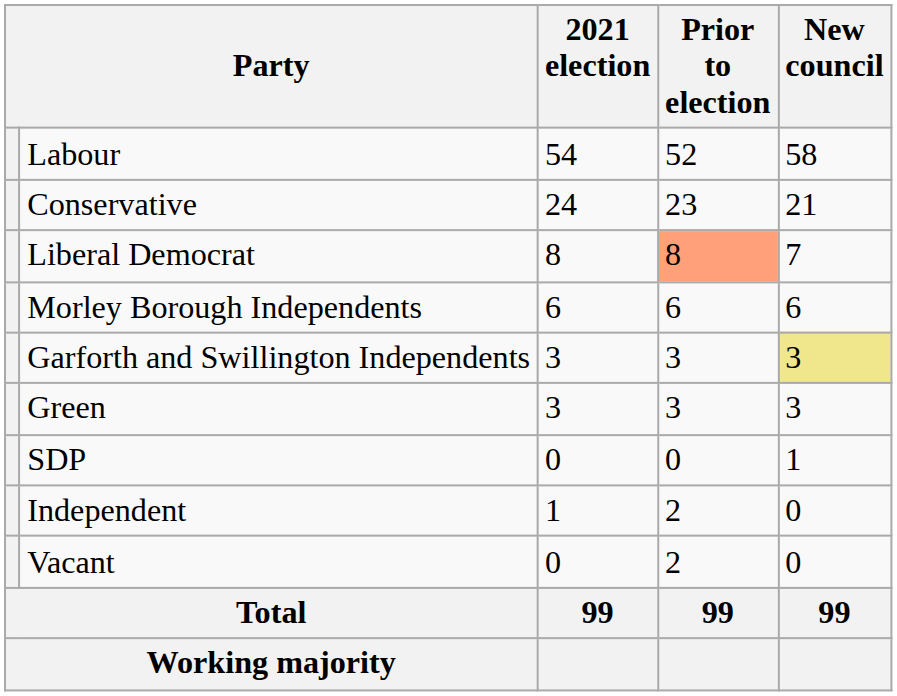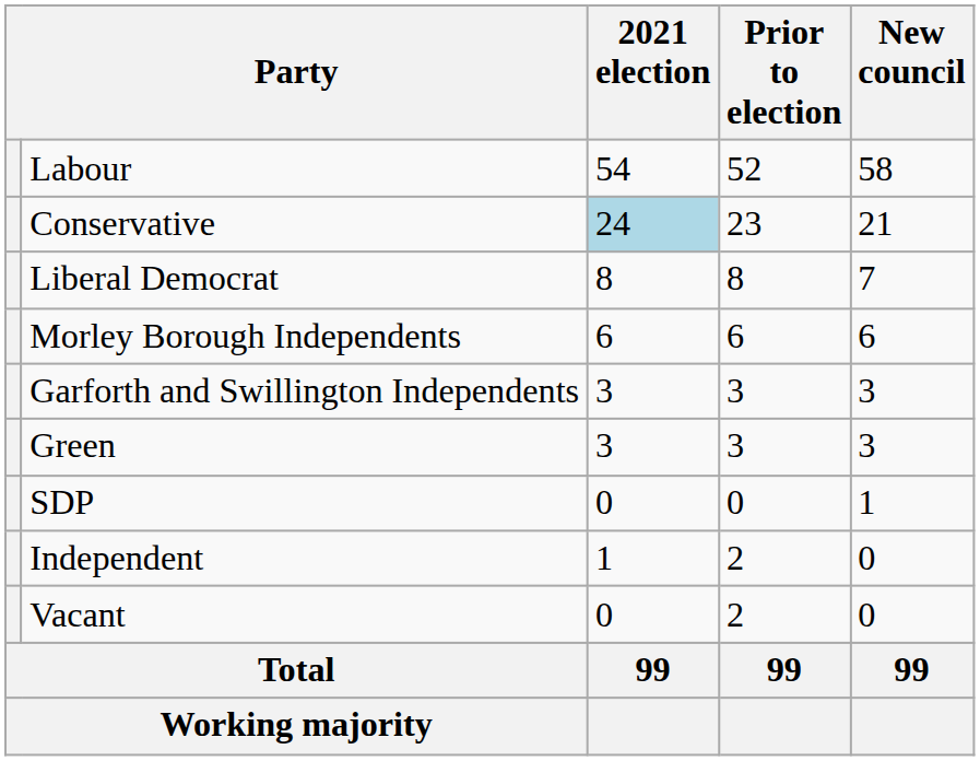Conservative | 2021 election: no background -> lightblue background
Liberal Democrat | Prior to election: lightsalmon background -> no background
Garforth and Swillington Independents | New council: khaki background -> no background
